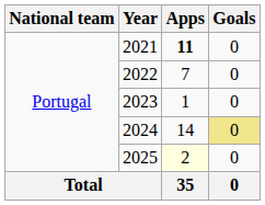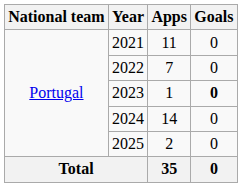2021 | Apps: bold -> normal
2023 | Goals: normal -> bold
2024 | Goals: khaki background -> no background
2025 | Apps: lightyellow background -> no background
